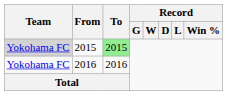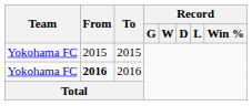row 3 | Team: lightgrey background -> no background
row 3 | To: lightgreen background -> no background
row 4 | From: normal -> bold
